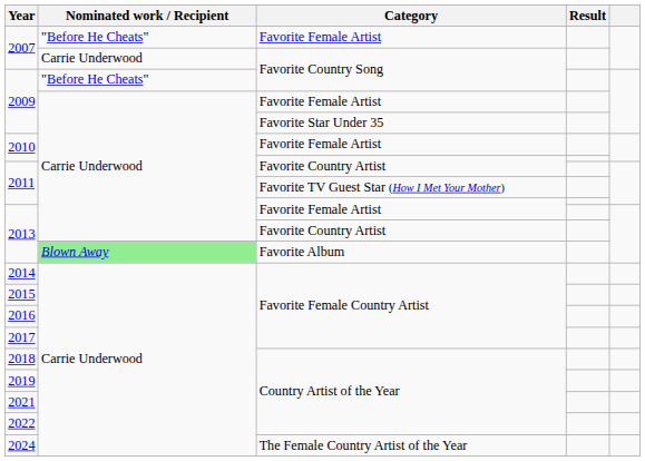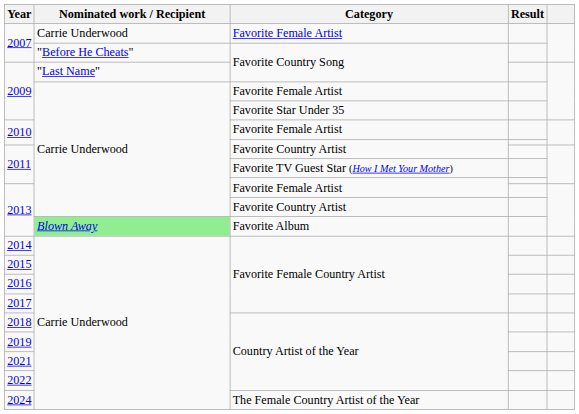2007 / Favorite Female Artist | Nominated work / Recipient: "Before He Cheats" -> Carrie Underwood
2007 / Favorite Country Song | Nominated work / Recipient: Carrie Underwood -> "Before He Cheats"
2009 / Favorite Country Song | Nominated work / Recipient: "Before He Cheats" -> "Last Name"
